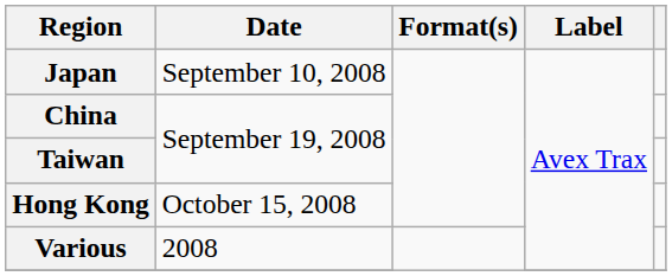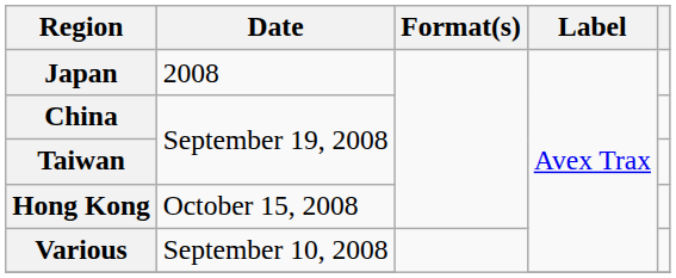Japan | Date: September 10, 2008 -> 2008
Various | Date: 2008 -> September 10, 2008
